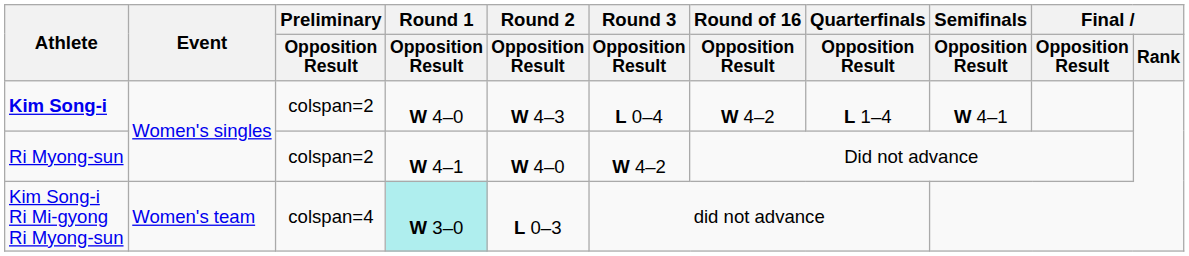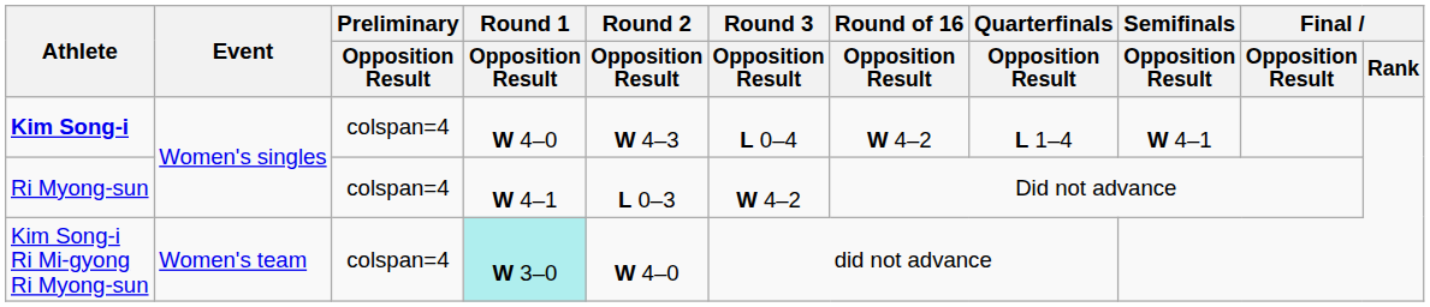Kim Song-i | Preliminary / Opposition Result: colspan=2 -> colspan=4
Ri Myong-sun | Preliminary / Opposition Result: colspan=2 -> colspan=4
Ri Myong-sun | Round 2 / Opposition Result: W 4–0 -> L 0–3
Kim Song-i Ri Mi-gyong Ri Myong-sun | Round 2 / Opposition Result: L 0–3 -> W 4–0
